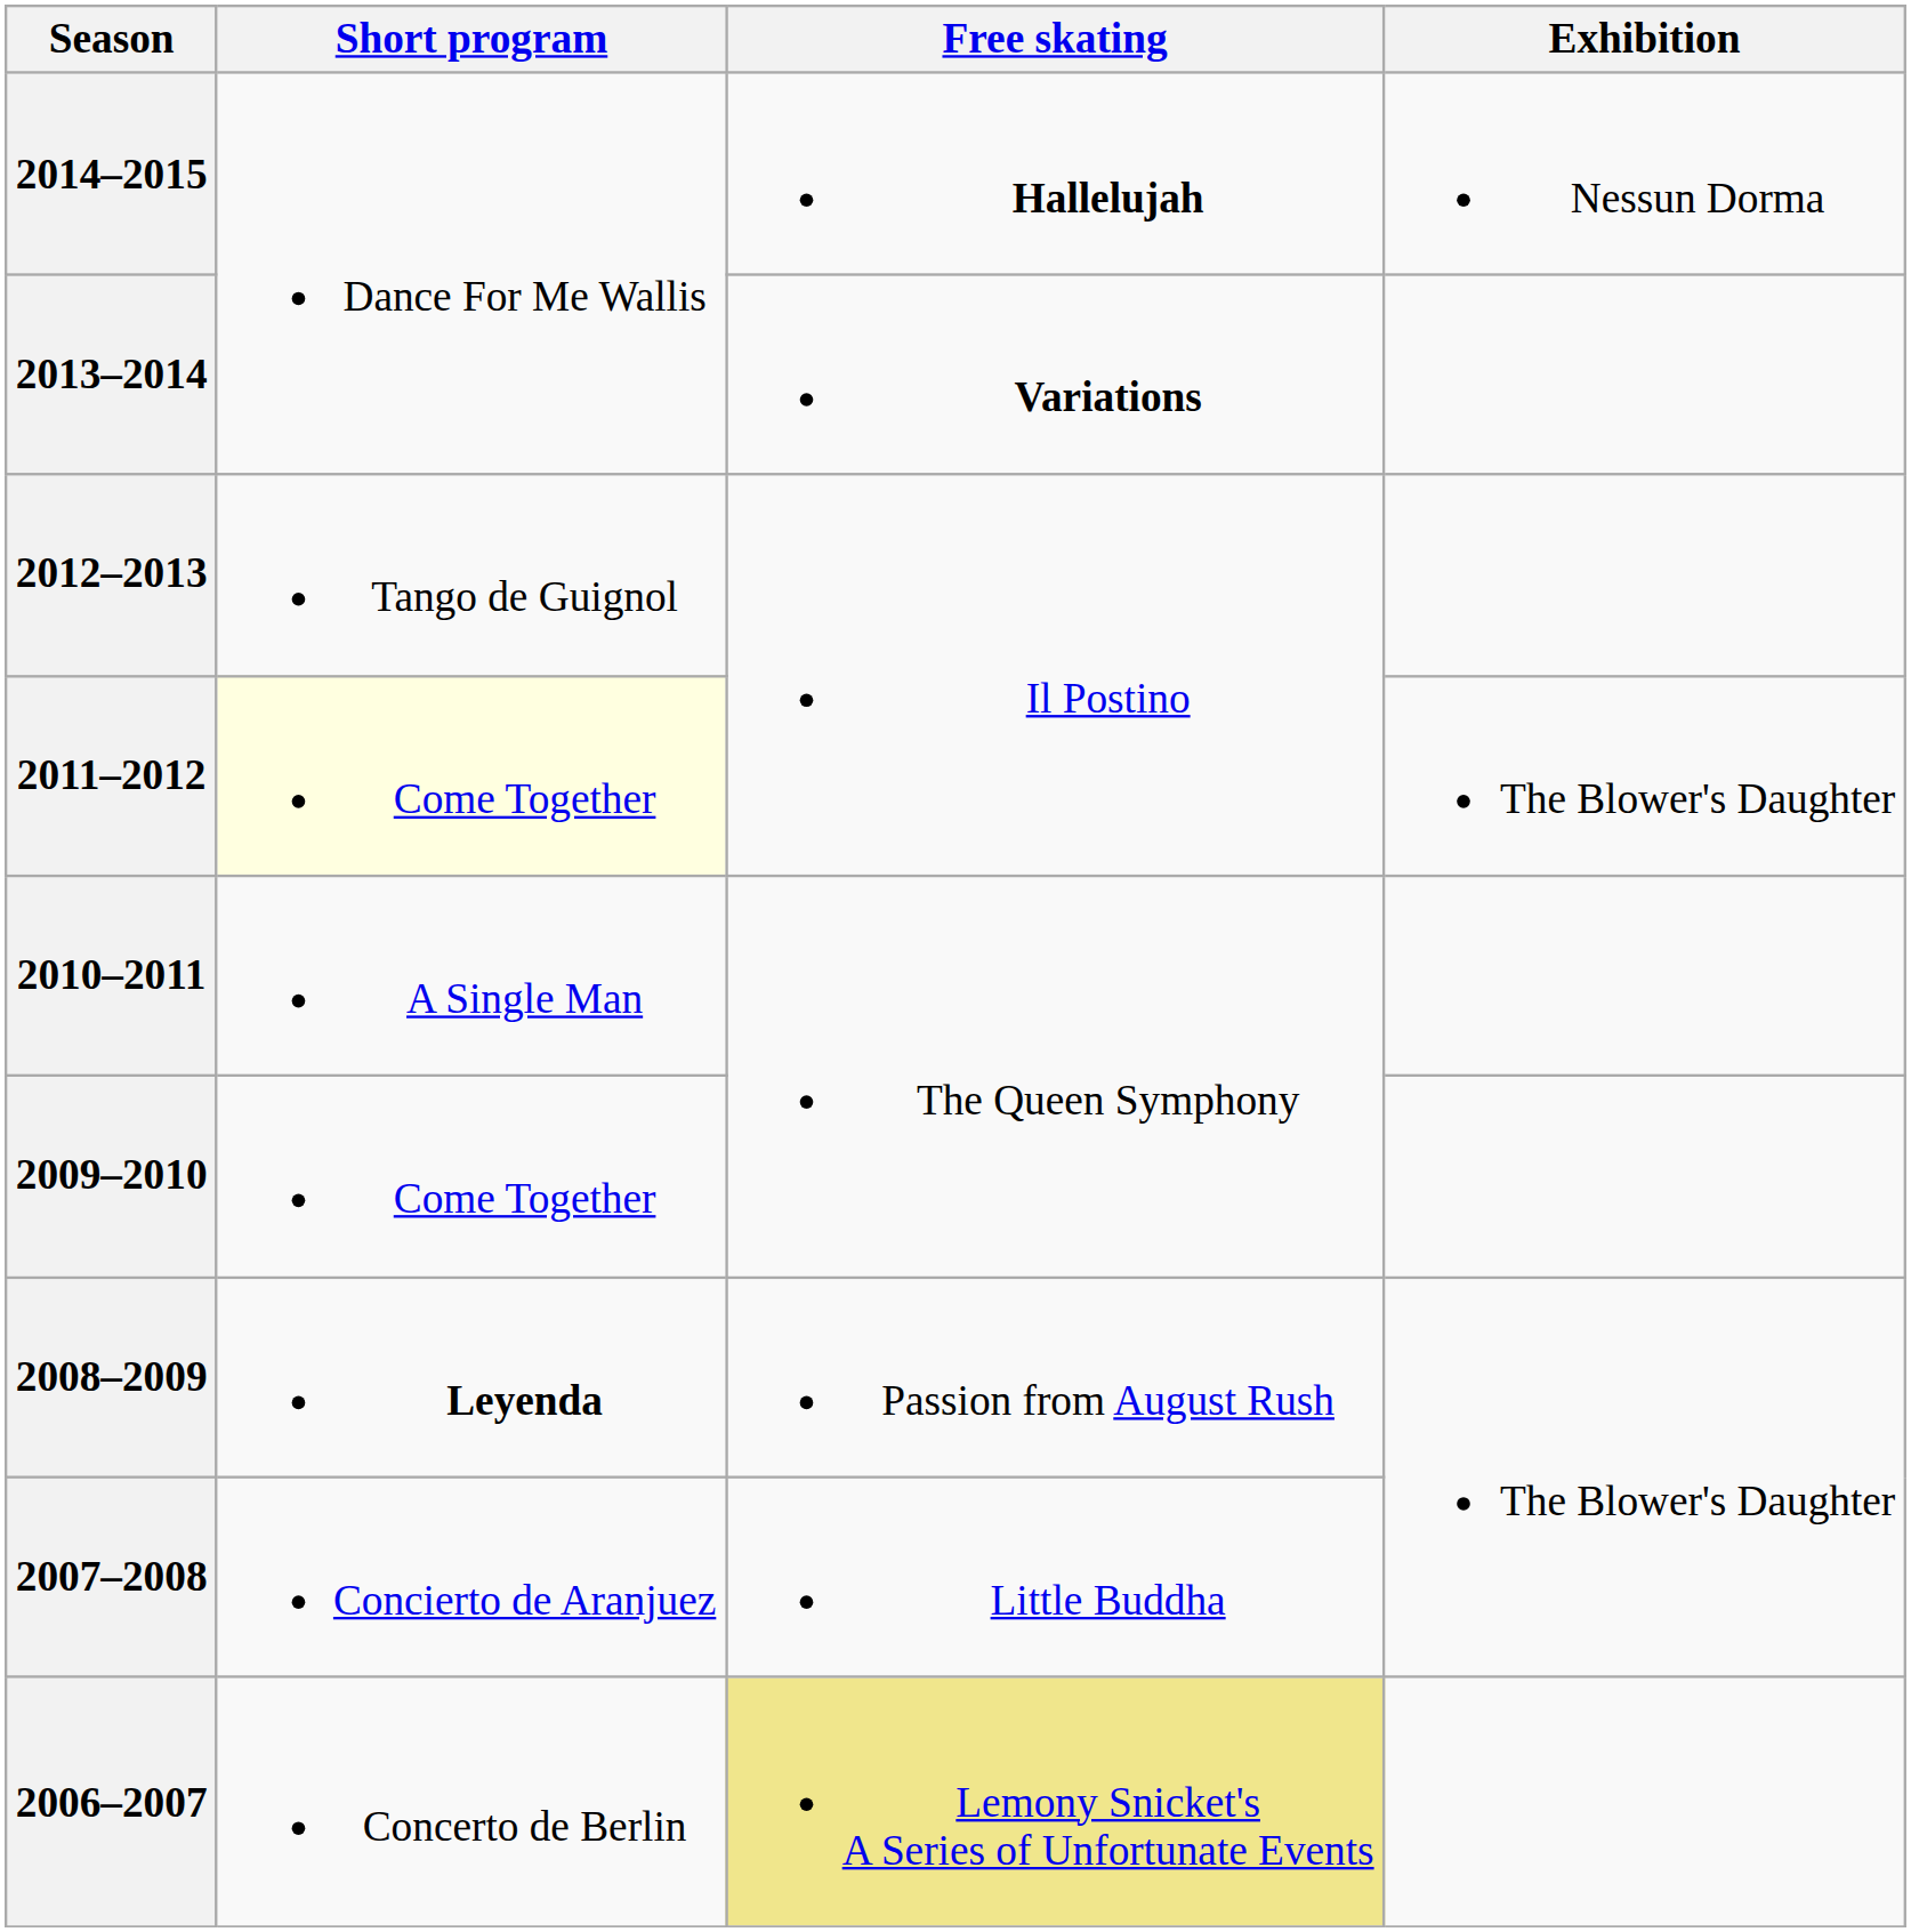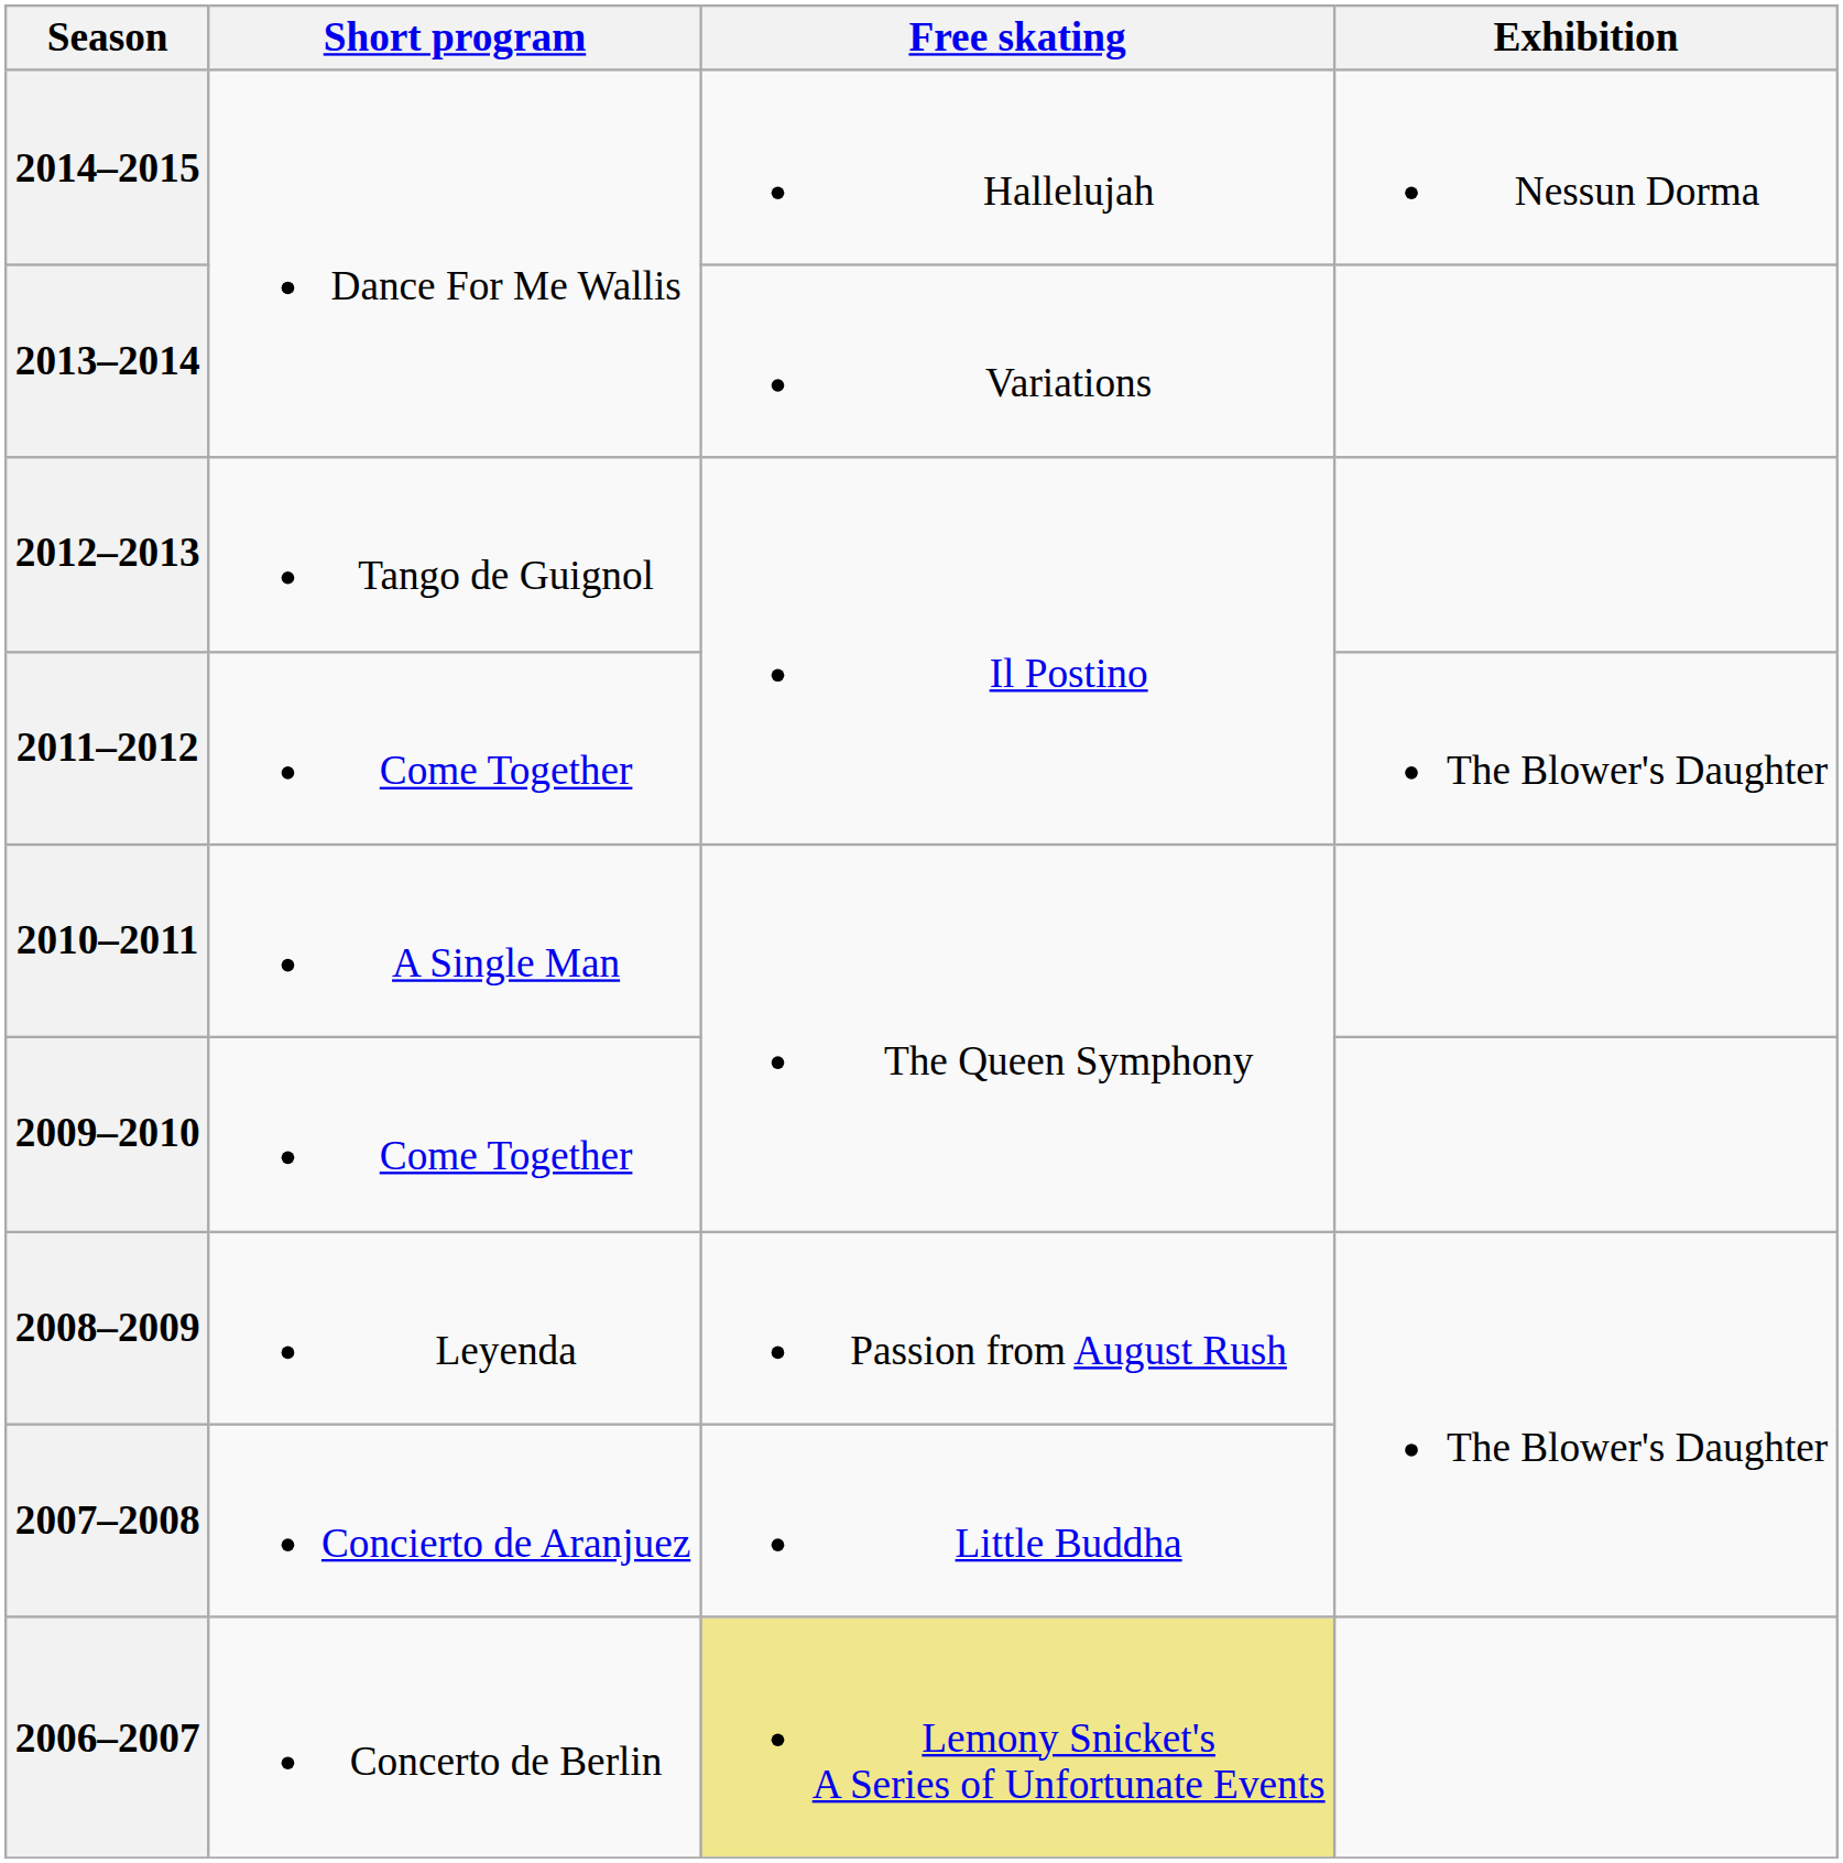2014–2015 | Free skating: bold -> normal
2013–2014 | Free skating: bold -> normal
2011–2012 | Short program: lightyellow background -> no background
2008–2009 | Short program: bold -> normal
